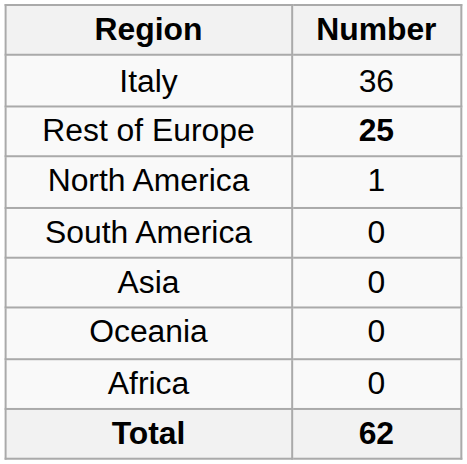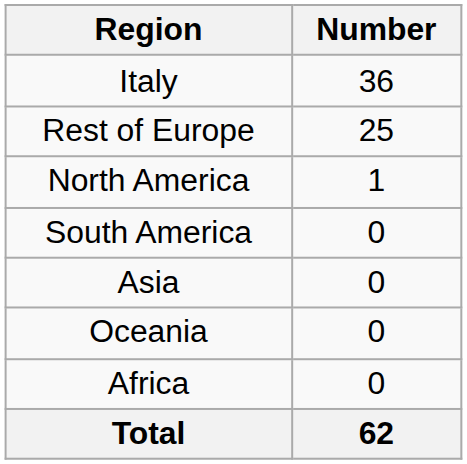Rest of Europe | Number: bold -> normal
